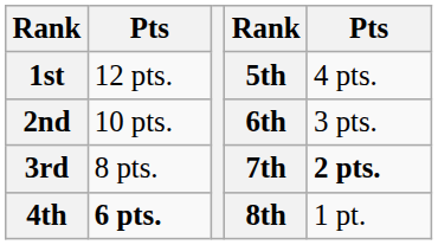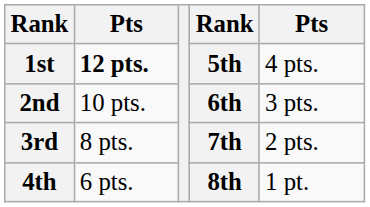1st | column 2: normal -> bold
3rd | column 5: bold -> normal
4th | column 2: bold -> normal
